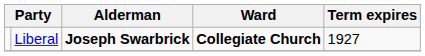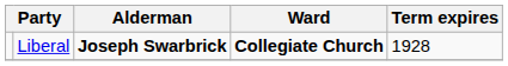Liberal | Term expires: 1927 -> 1928
